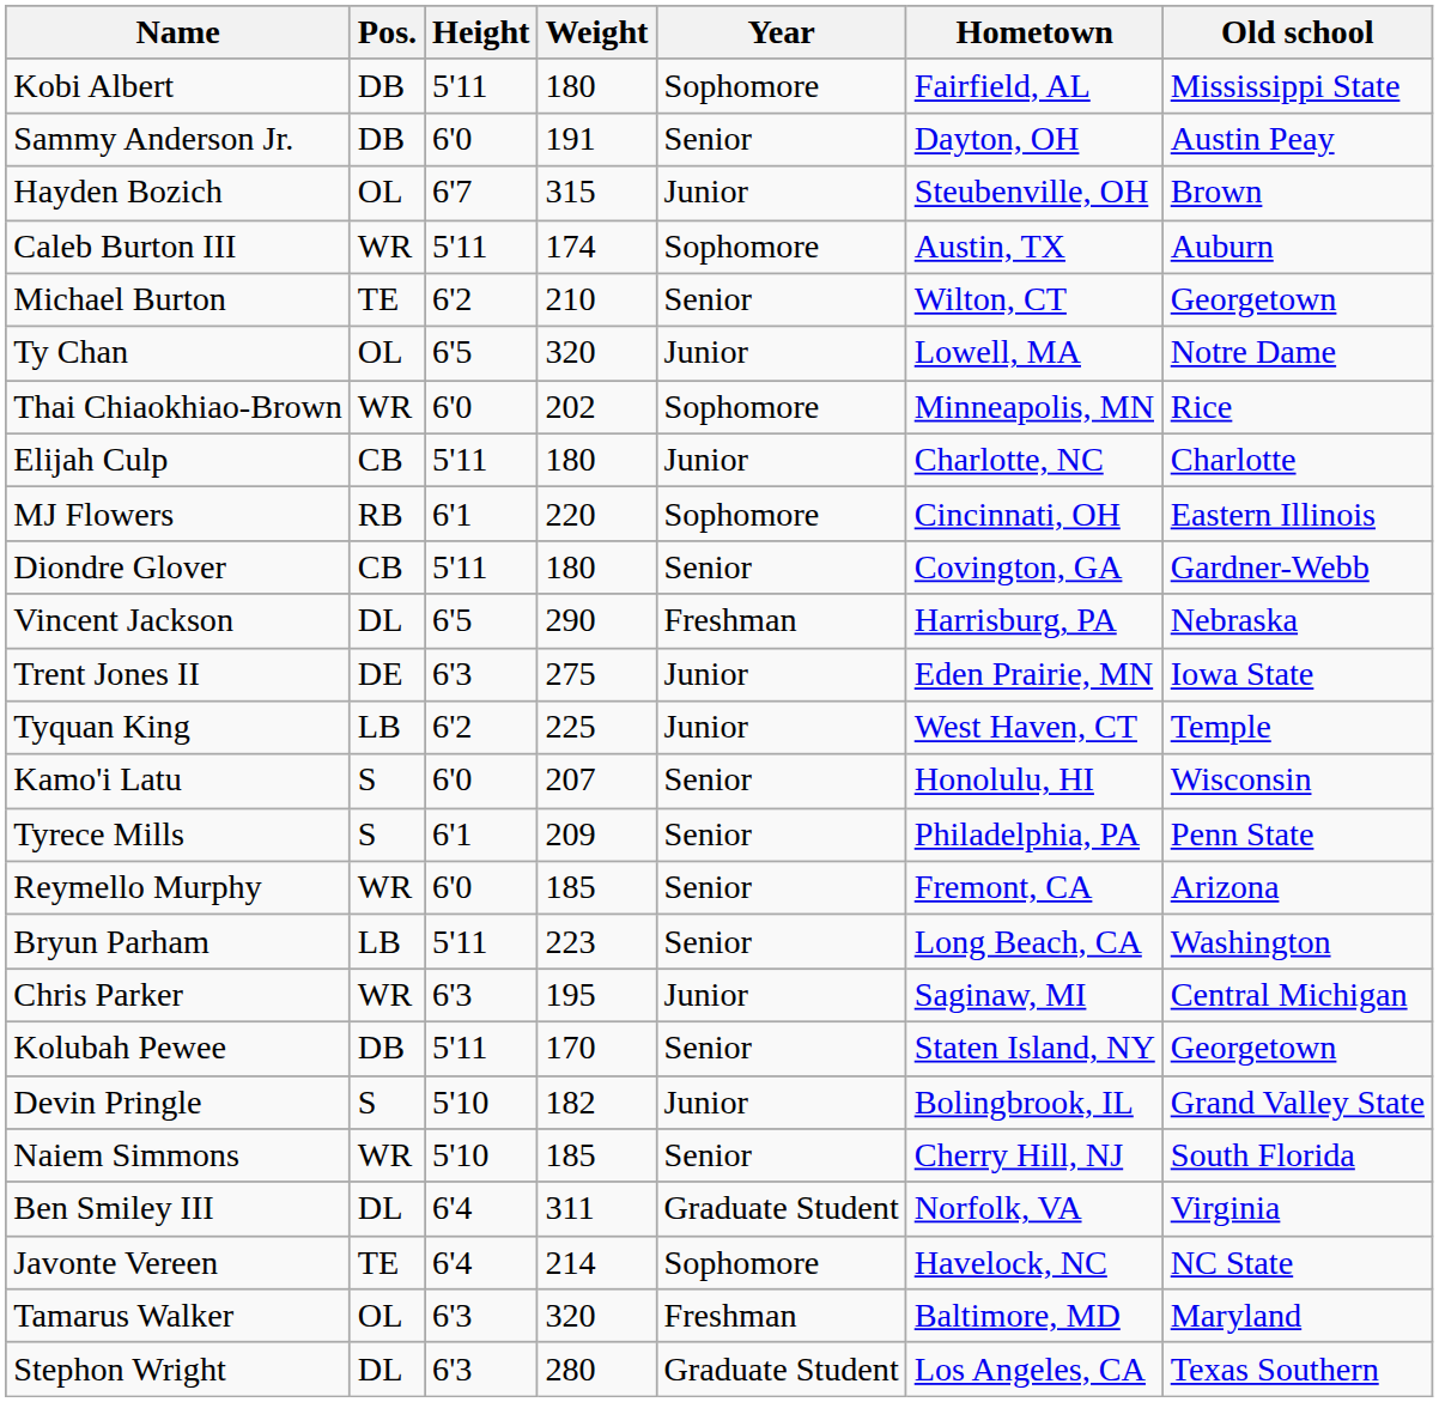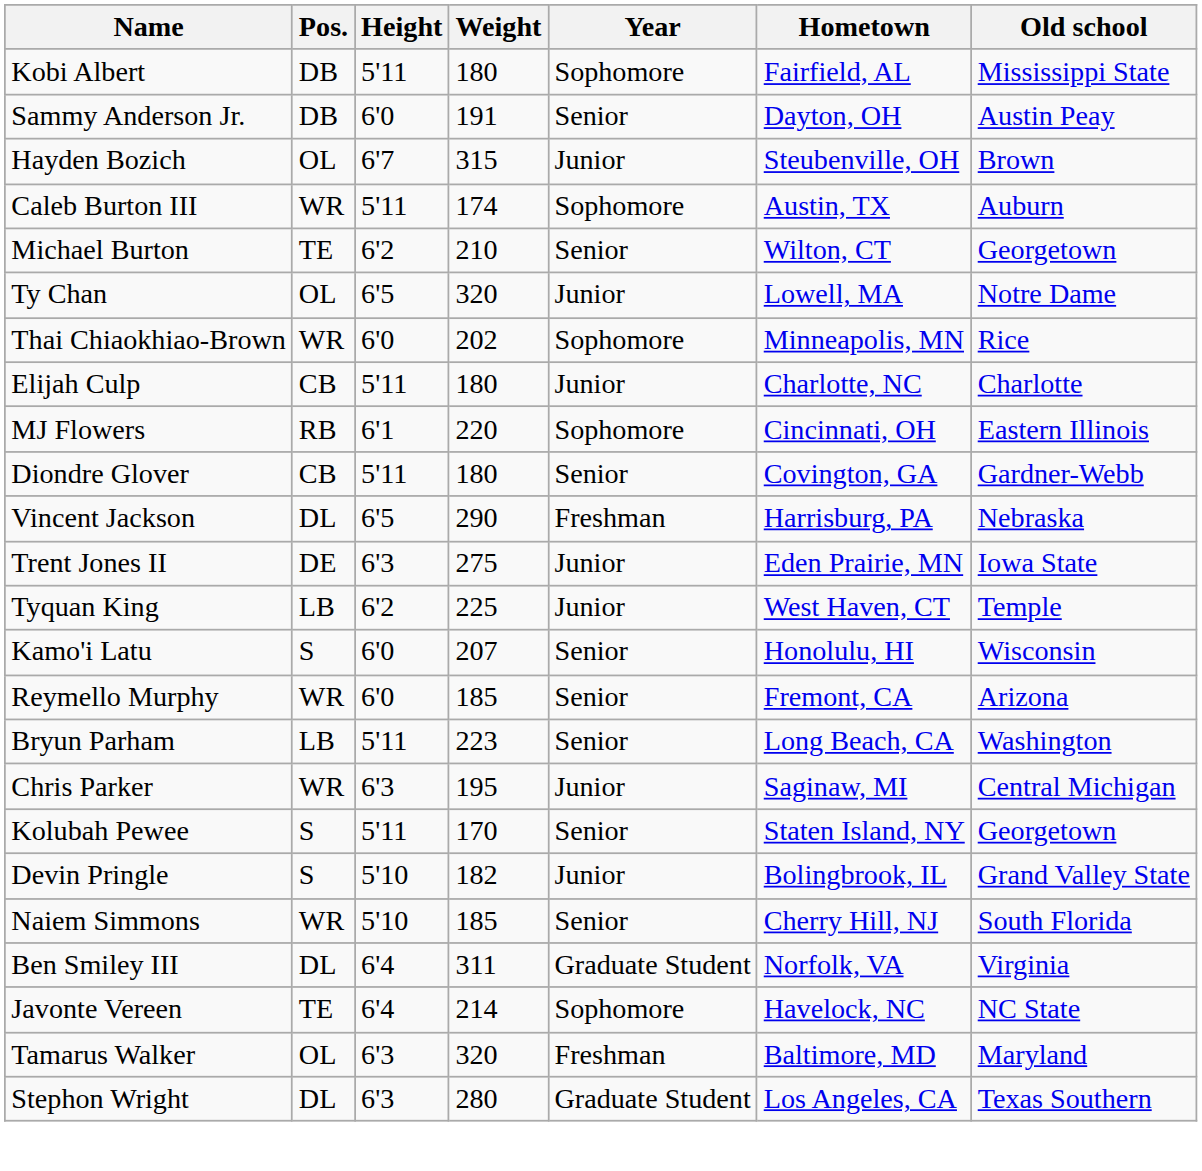- row: Tyrece Mills | S | 6'1 | 209 | Senior | Philadelphia, PA | Penn State
Kolubah Pewee | Pos.: DB -> S
